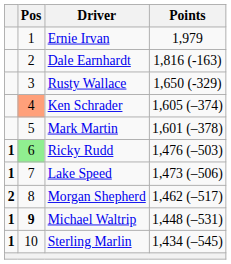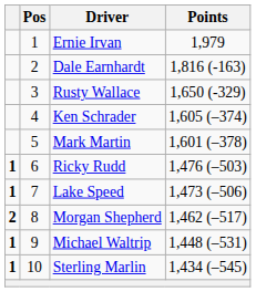Ken Schrader | Pos: lightsalmon background -> no background
Ricky Rudd | Pos: lightgreen background -> no background
Michael Waltrip | Pos: bold -> normal
